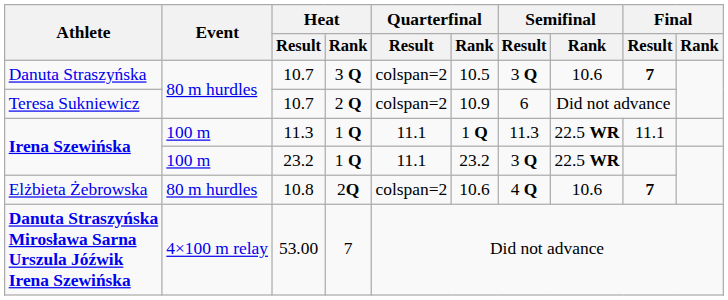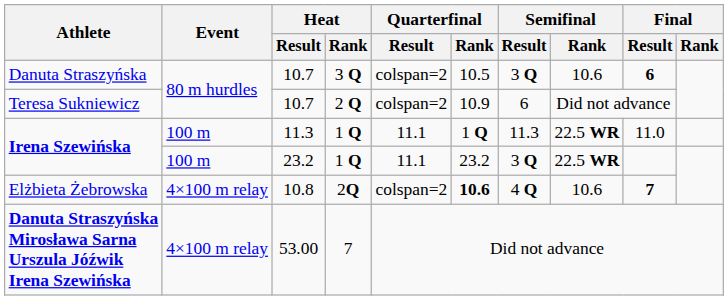Danuta Straszyńska | Final / Result: 7 -> 6
Irena Szewińska / 11.3 | Final / Result: 11.1 -> 11.0
Elżbieta Żebrowska | Event: 80 m hurdles -> 4×100 m relay
Elżbieta Żebrowska | Quarterfinal / Rank: normal -> bold
